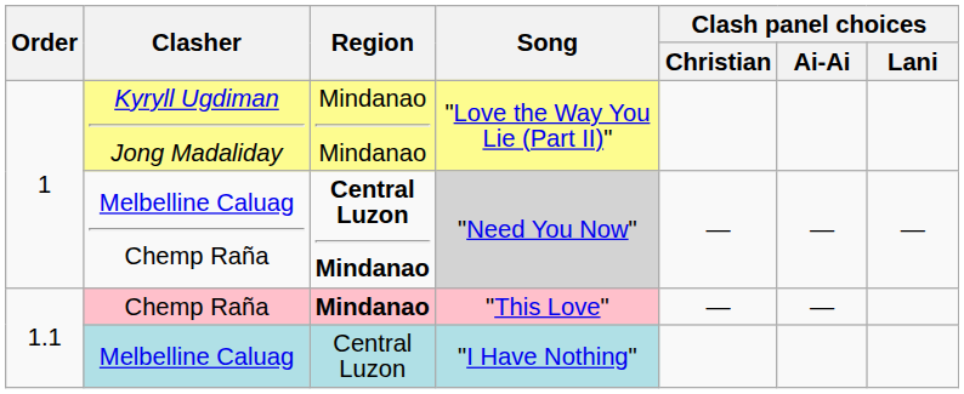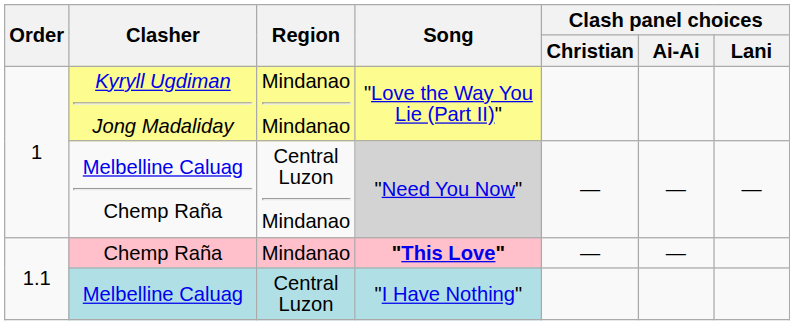Melbelline Caluag Chemp Raña | Region: bold -> normal
Chemp Raña | Region: bold -> normal
Chemp Raña | Song: normal -> bold
